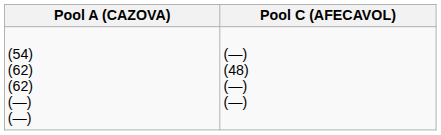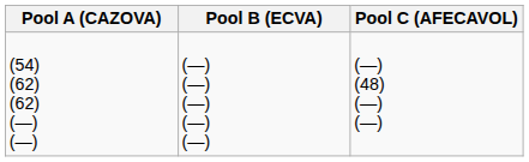+ column: Pool B (ECVA) | (—) (—) (—) (—) (—)
